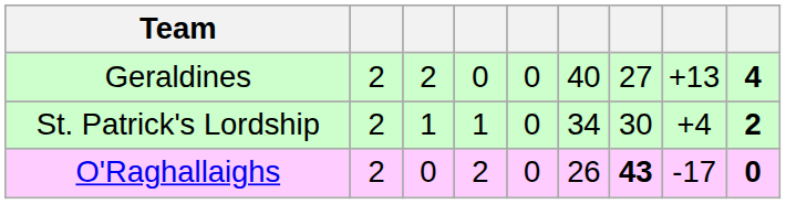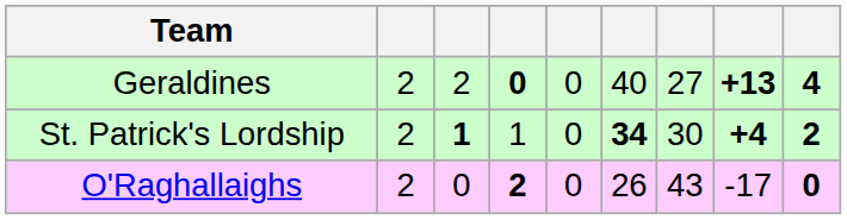Geraldines | column 4: normal -> bold
Geraldines | column 8: normal -> bold
St. Patrick's Lordship | column 3: normal -> bold
St. Patrick's Lordship | column 6: normal -> bold
St. Patrick's Lordship | column 8: normal -> bold
O'Raghallaighs | column 4: normal -> bold
O'Raghallaighs | column 7: bold -> normal
